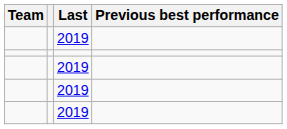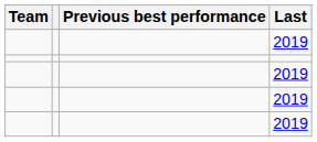columns swapped: Last <-> Previous best performance
